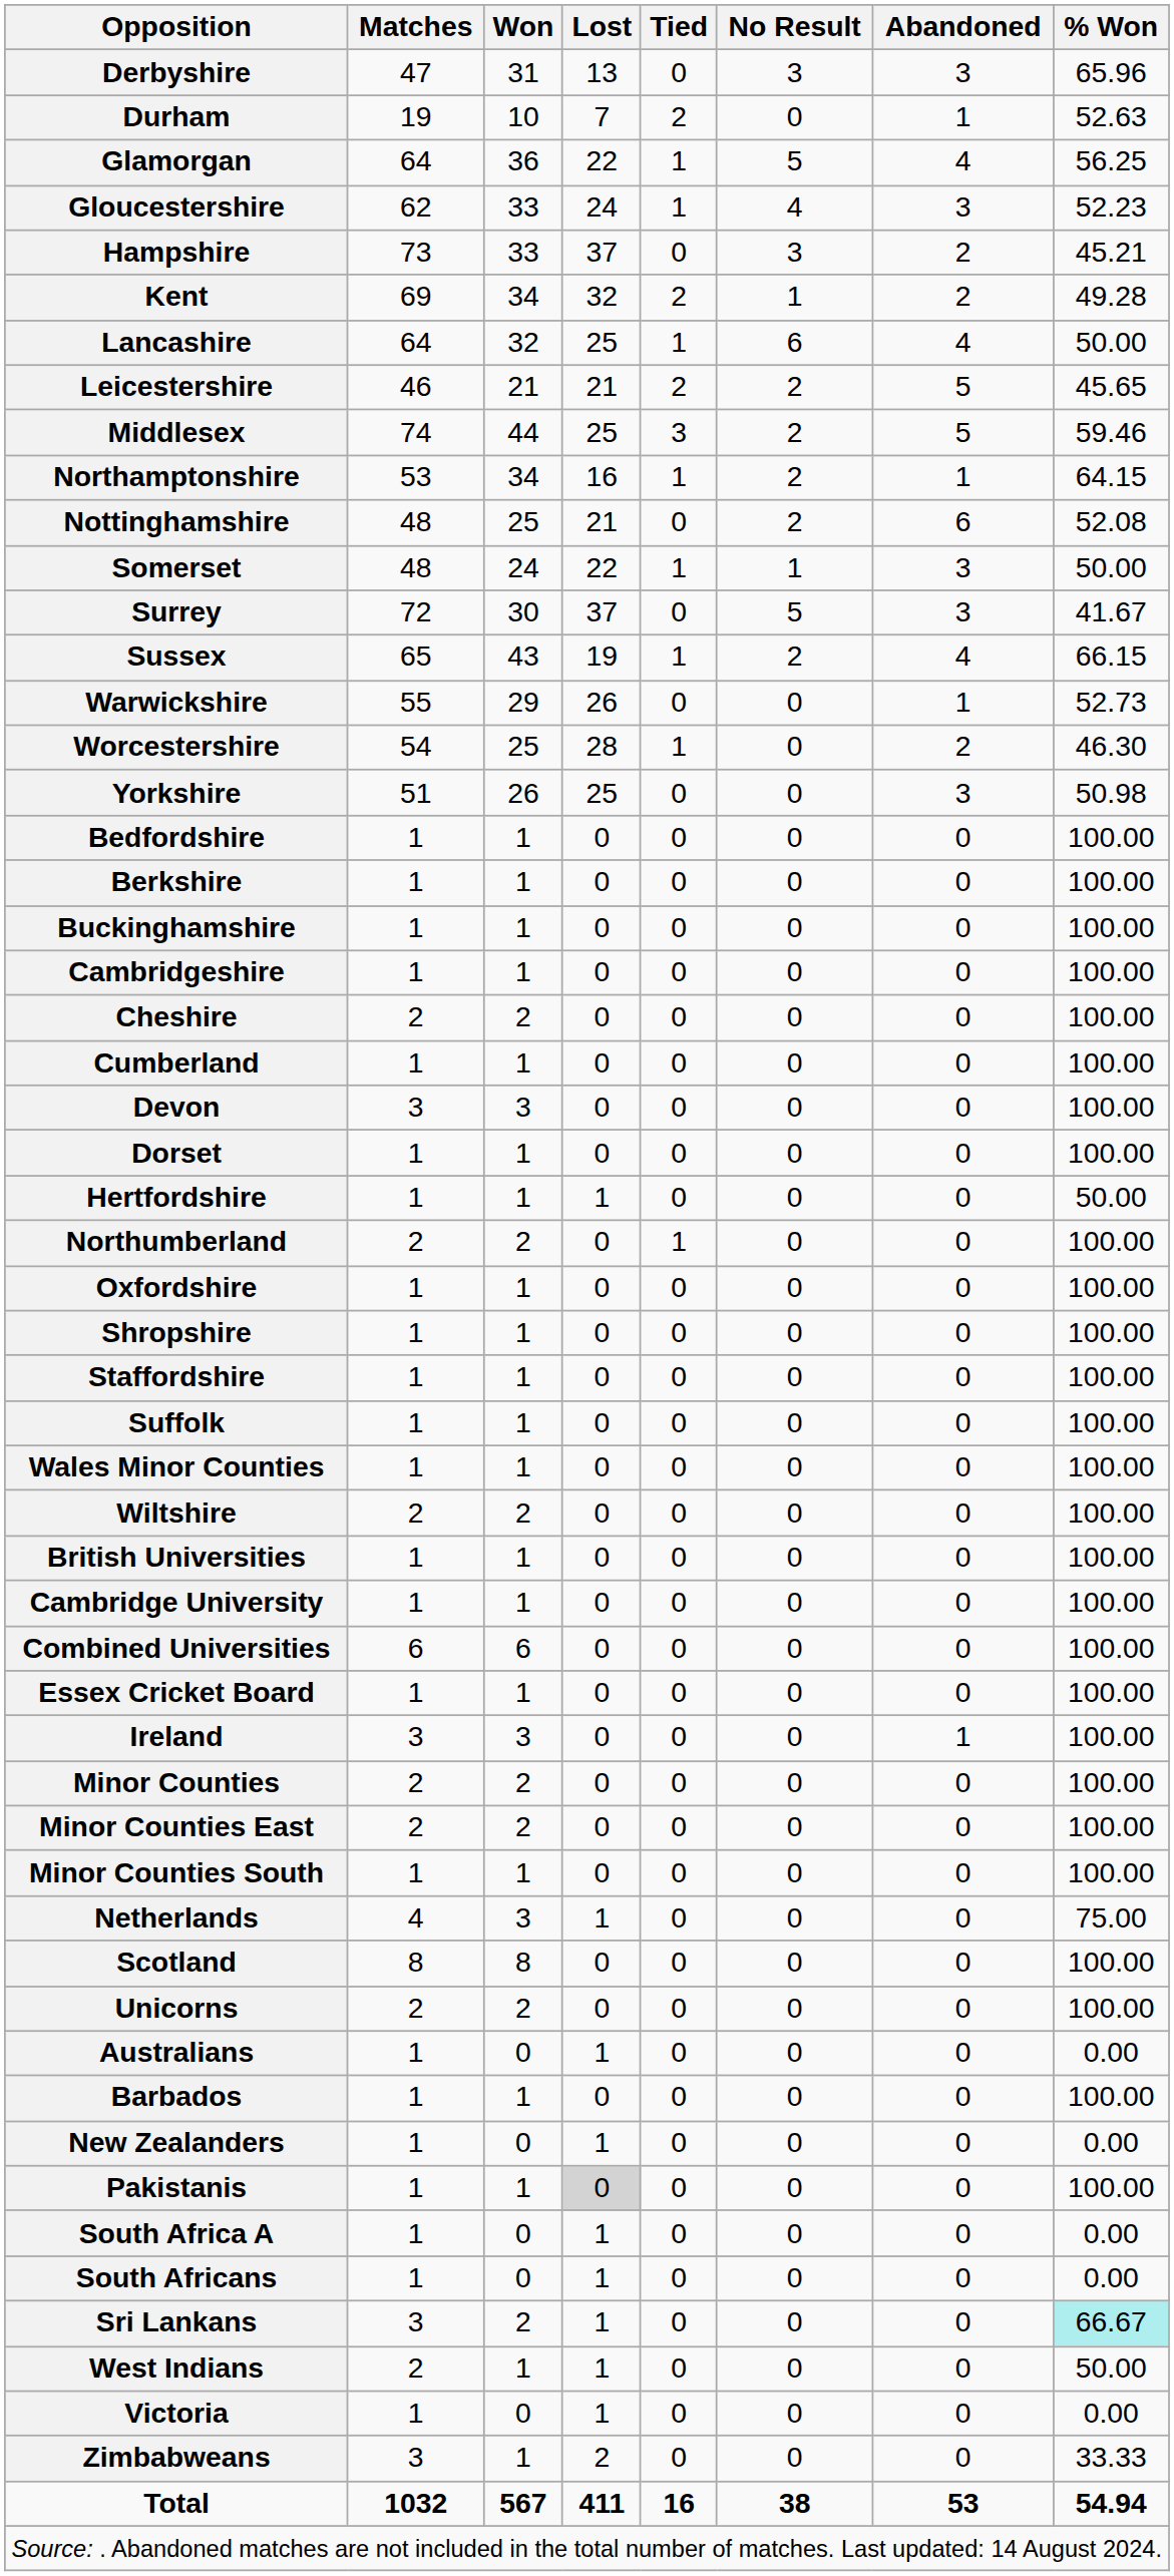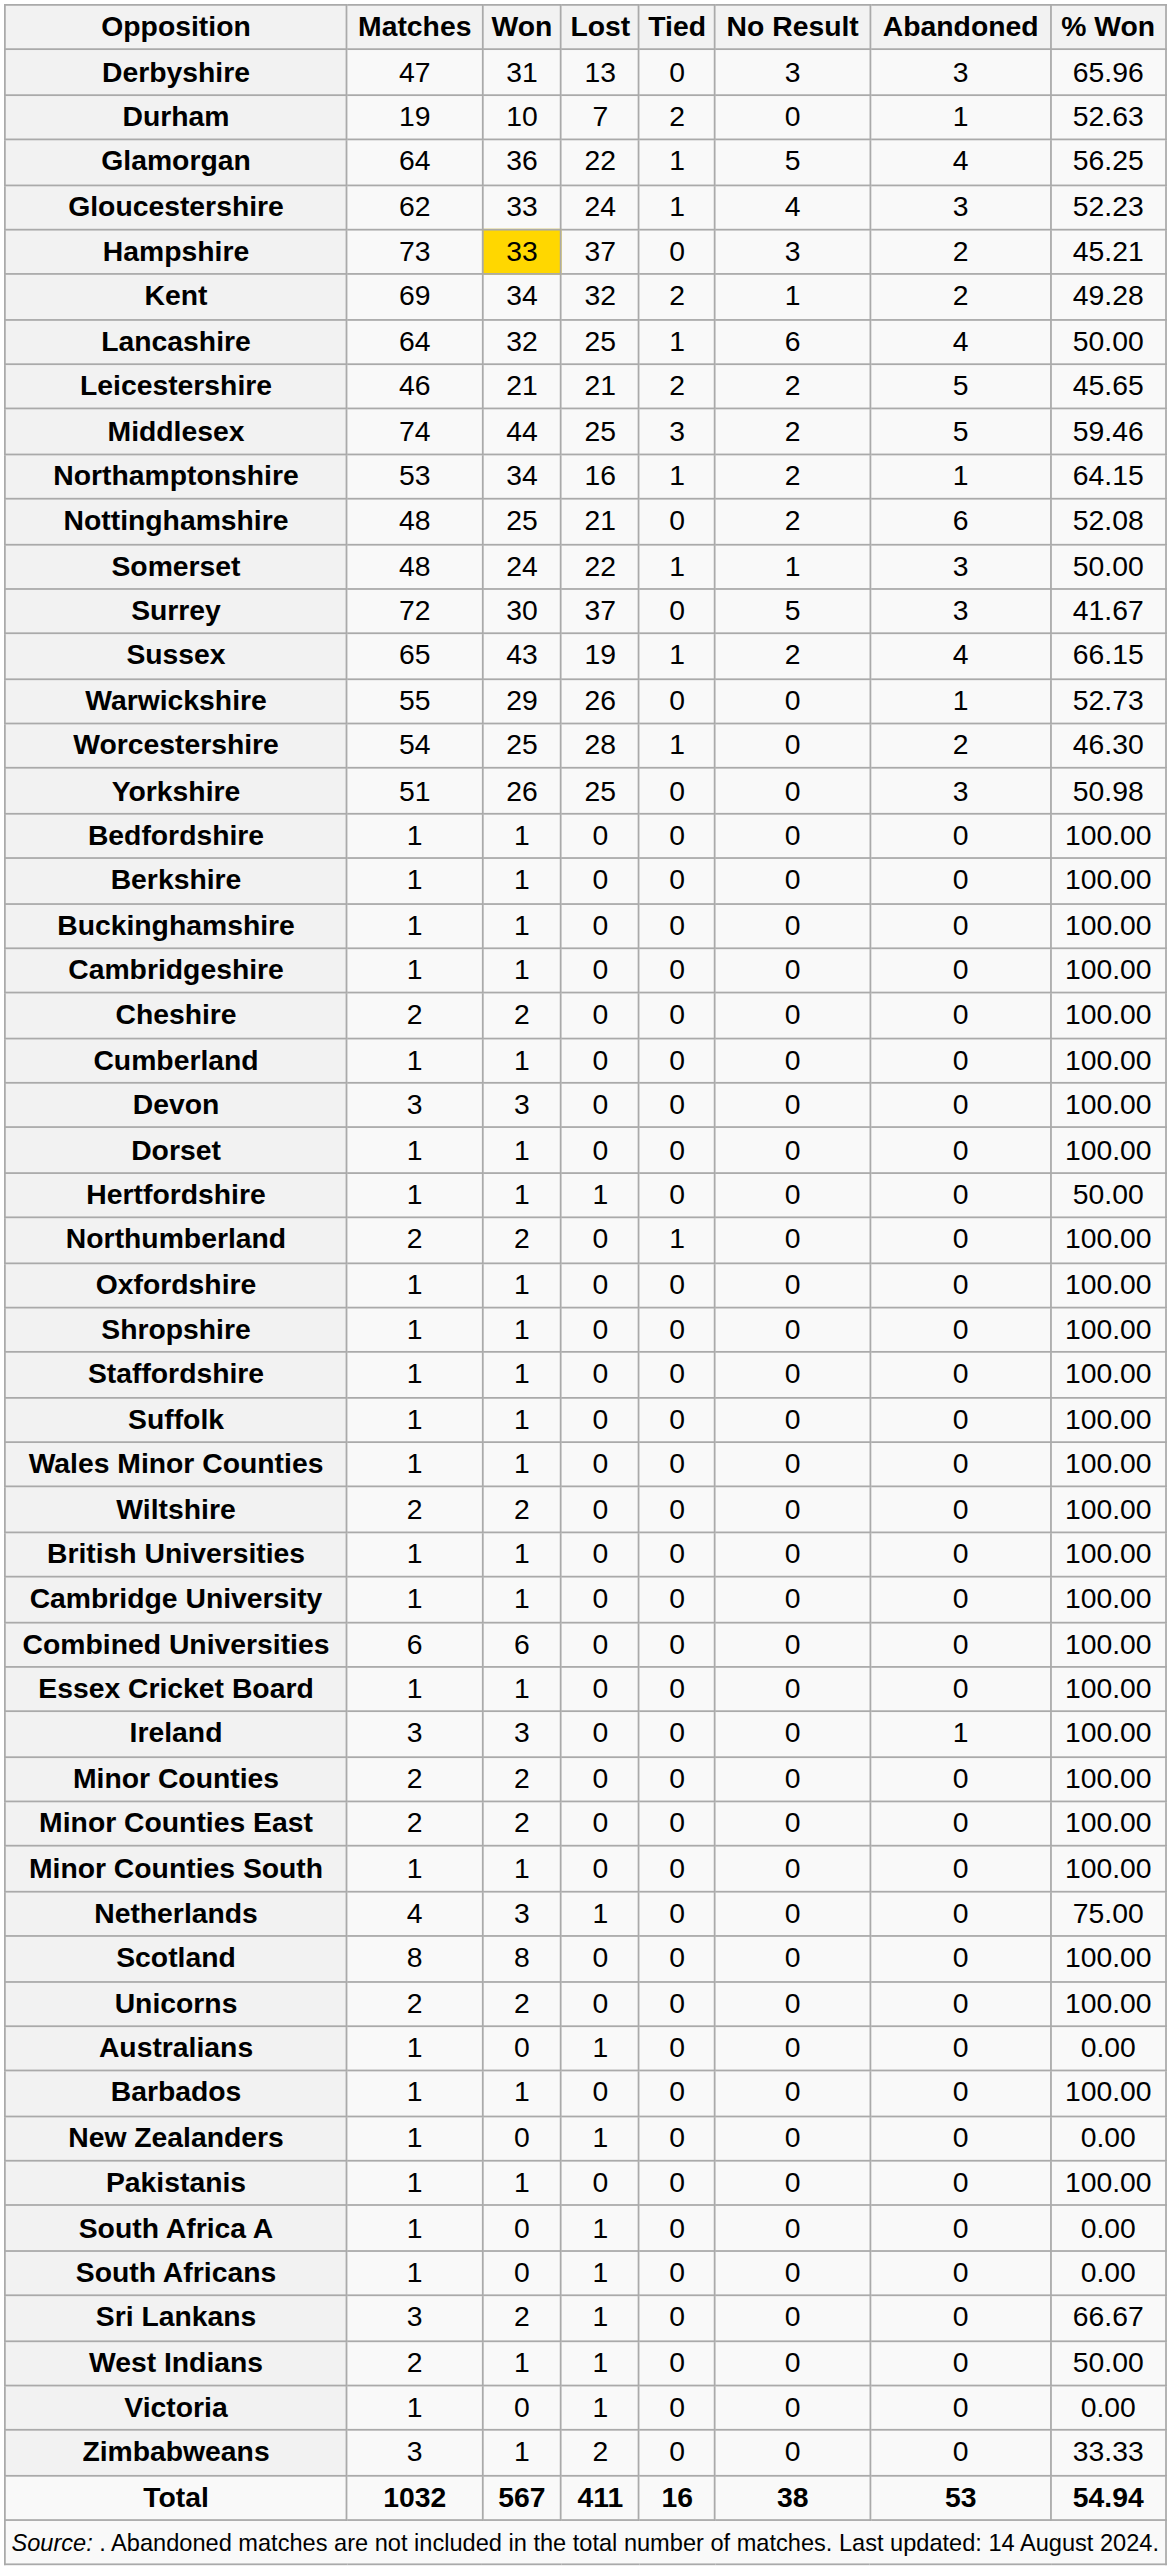Hampshire | Won: no background -> gold background
Pakistanis | Lost: lightgrey background -> no background
Sri Lankans | % Won: paleturquoise background -> no background
